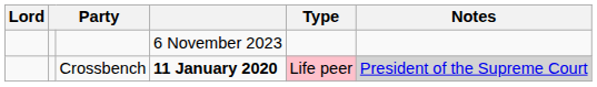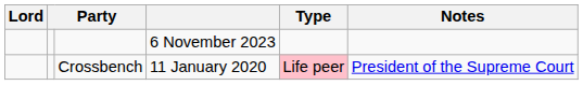Crossbench | column 4: bold -> normal
Crossbench | Notes: lightgrey background -> no background
